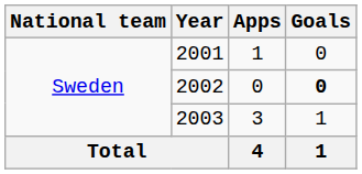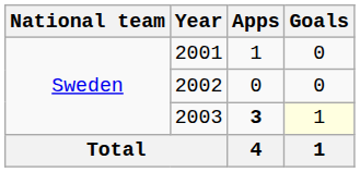2002 | Goals: bold -> normal
2003 | Apps: normal -> bold
2003 | Goals: no background -> lightyellow background
